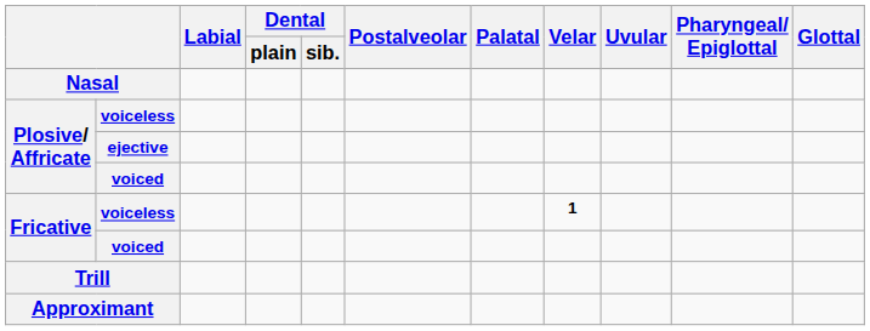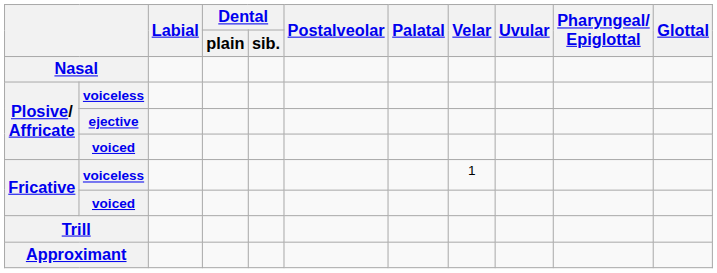Fricative / voiceless | Velar: bold -> normal
